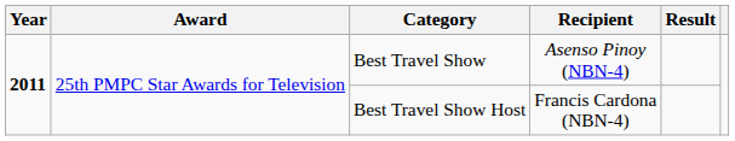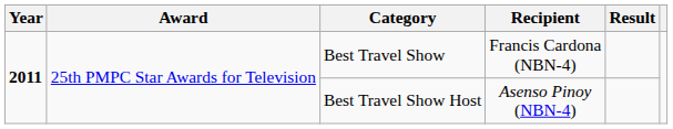Best Travel Show | Recipient: Asenso Pinoy (NBN-4) -> Francis Cardona (NBN-4)
Best Travel Show Host | Recipient: Francis Cardona (NBN-4) -> Asenso Pinoy (NBN-4)
